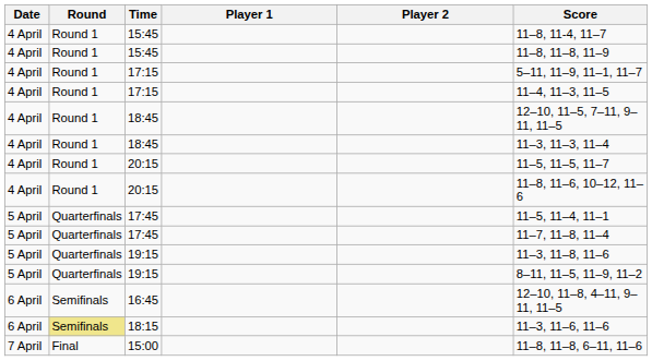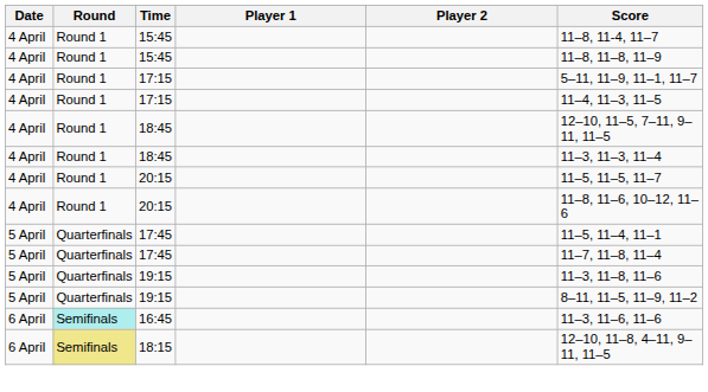16:45 | Round: no background -> paleturquoise background
16:45 | Score: 12–10, 11–8, 4–11, 9–11, 11–5 -> 11–3, 11–6, 11–6
18:15 | Score: 11–3, 11–6, 11–6 -> 12–10, 11–8, 4–11, 9–11, 11–5
- row: 7 April | Final | 15:00 | 11–8, 11–8, 6–11, 11–6
